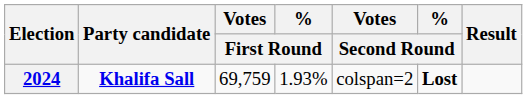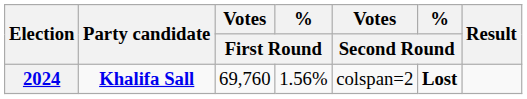2024 | Votes / First Round: 69,759 -> 69,760
2024 | % / First Round: 1.93% -> 1.56%
